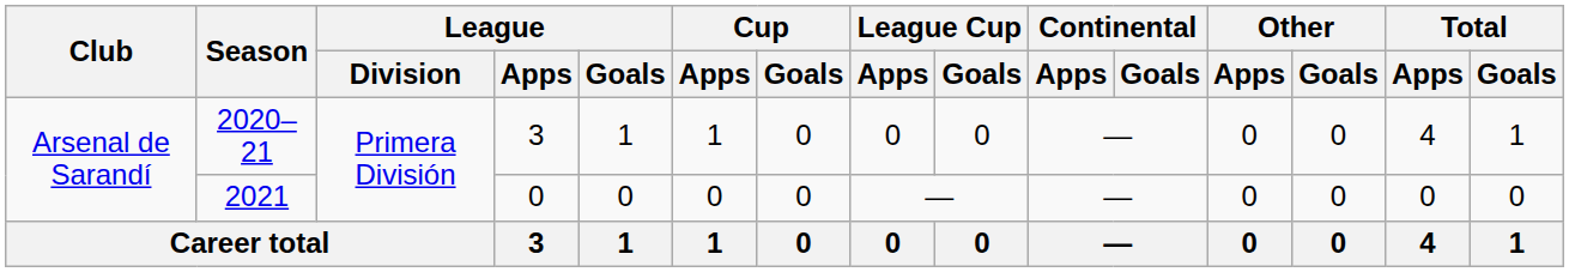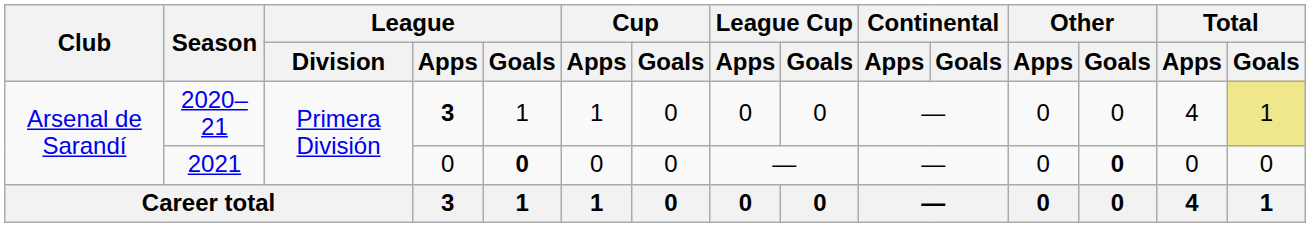2020–21 | League / Apps: normal -> bold
2020–21 | Total / Goals: no background -> khaki background
2021 | League / Goals: normal -> bold
2021 | Other / Goals: normal -> bold
